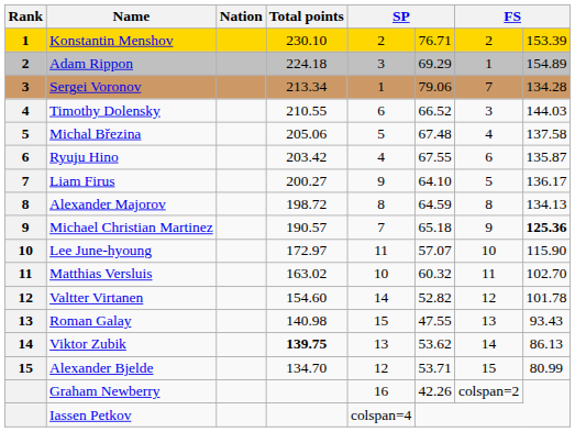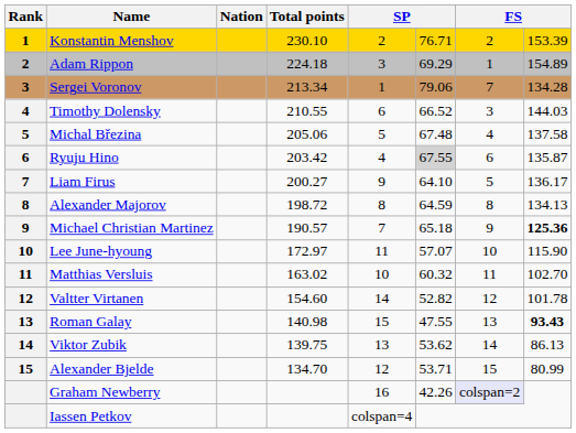Ryuju Hino | column 6: no background -> lightgrey background
Roman Galay | column 8: normal -> bold
Viktor Zubik | Total points: bold -> normal
Graham Newberry | column 7: no background -> lavender background
